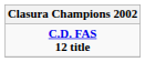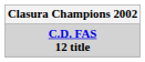row 2 | column 1: no background -> lightgrey background
